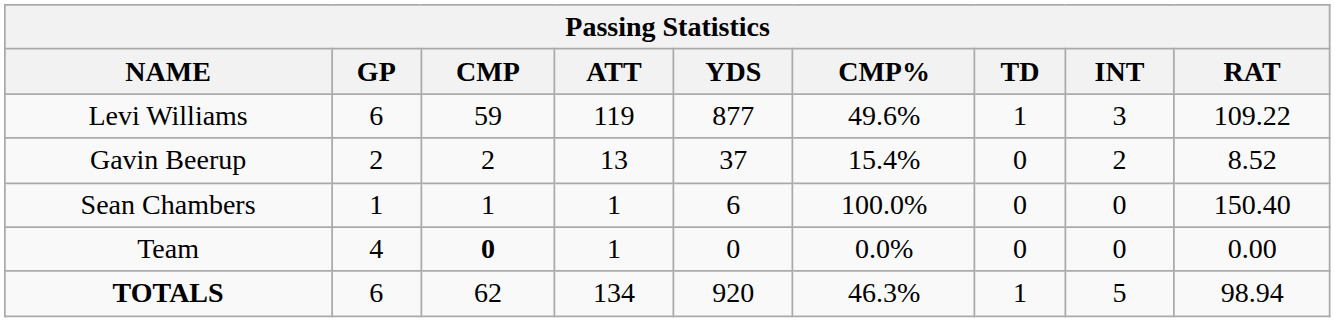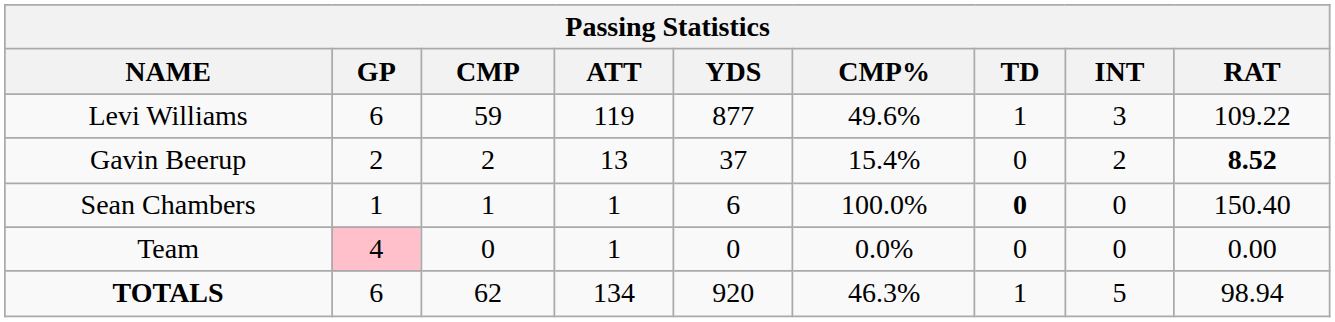Gavin Beerup | RAT: normal -> bold
Sean Chambers | TD: normal -> bold
Team | GP: no background -> pink background
Team | CMP: bold -> normal
